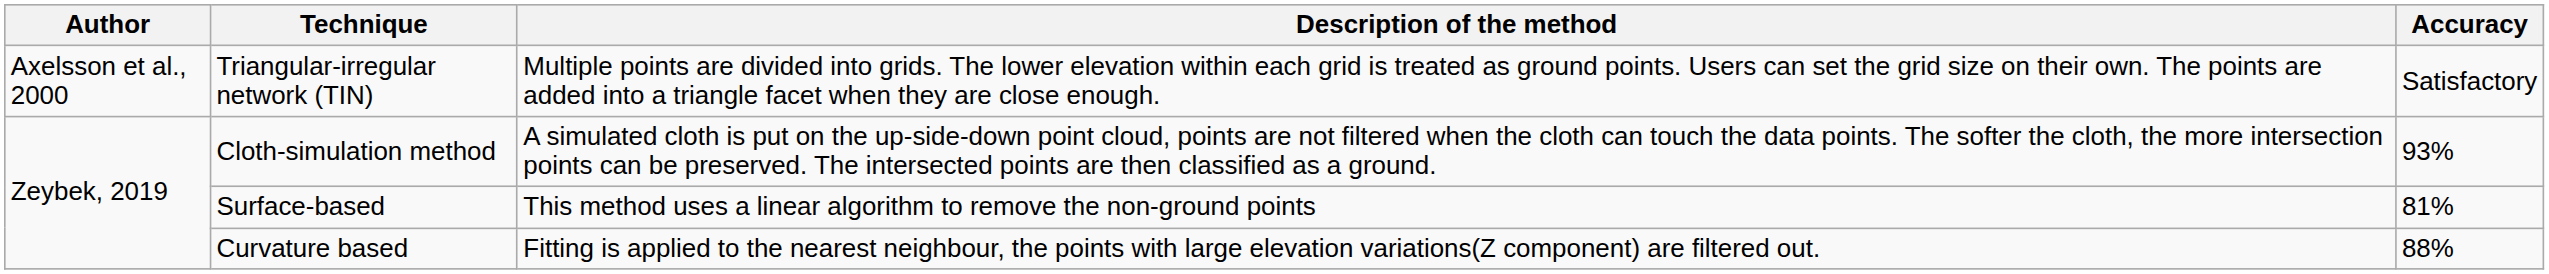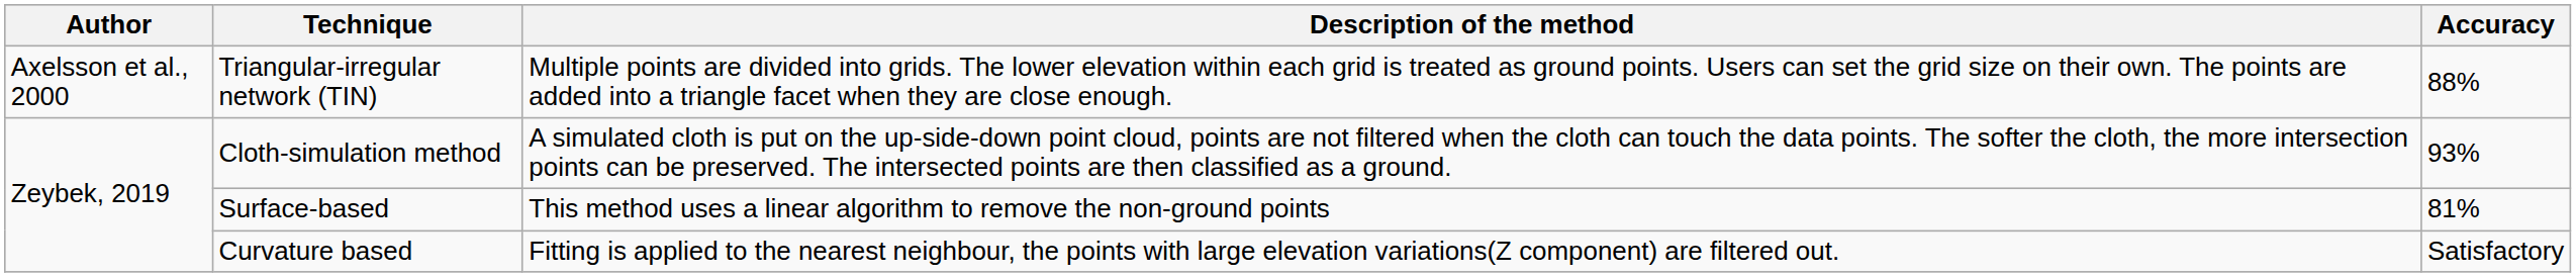Triangular-irregular network (TIN) | Accuracy: Satisfactory -> 88%
Curvature based | Accuracy: 88% -> Satisfactory
